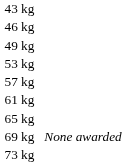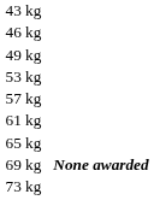69 kg | column 2: normal -> bold
